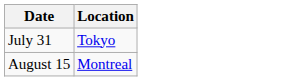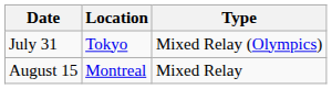+ column: Type | Mixed Relay (Olympics) | Mixed Relay
